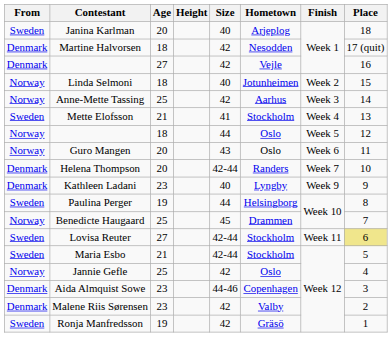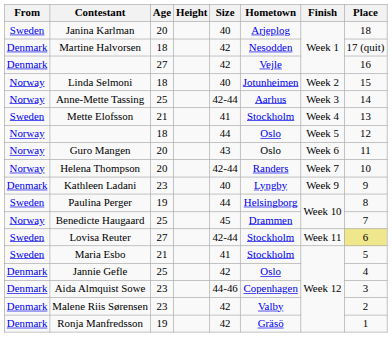Anne-Mette Tassing | Size: 42 -> 42-44
Helena Thompson | From: Denmark -> Norway
Maria Esbo | Size: 42-44 -> 41
Jannie Gefle | From: Norway -> Denmark
Ronja Manfredsson | From: Sweden -> Denmark
